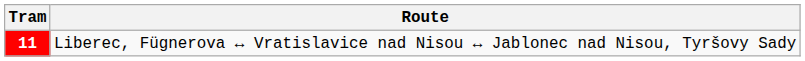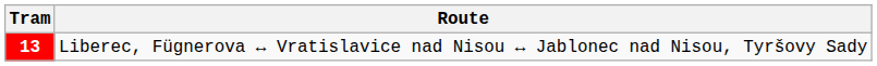row 2 | Tram: 11 -> 13
